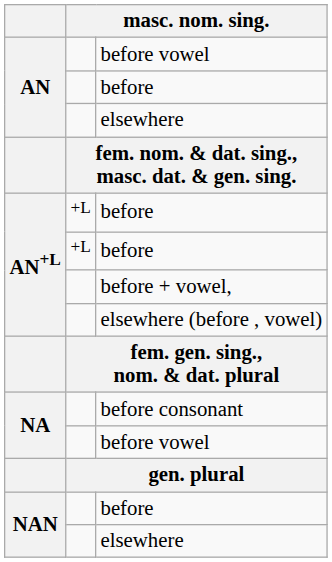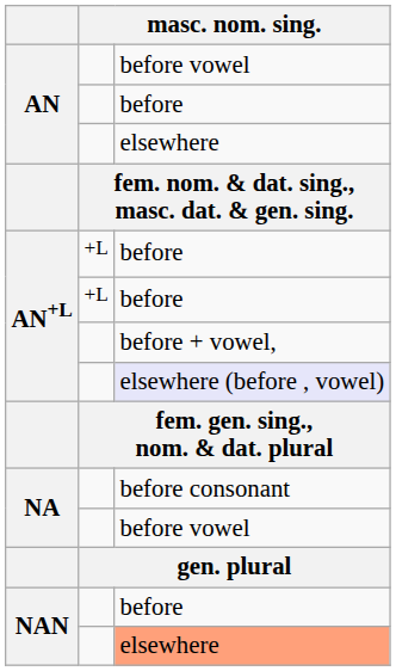elsewhere (before , vowel) | column 3: no background -> lavender background
NAN / elsewhere | column 3: no background -> lightsalmon background
